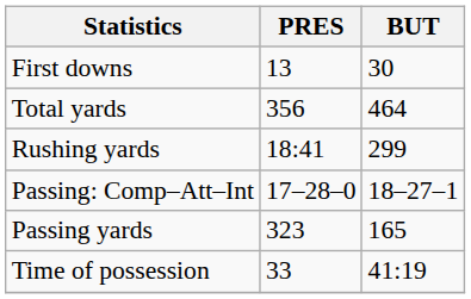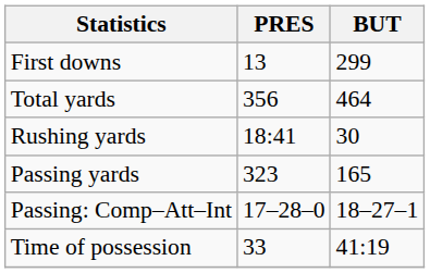First downs | BUT: 30 -> 299
Rushing yards | BUT: 299 -> 30
rows swapped: Passing yards <-> Passing: Comp–Att–Int
